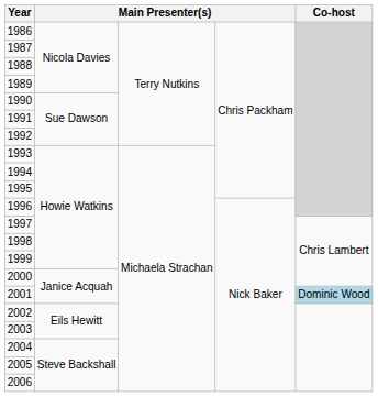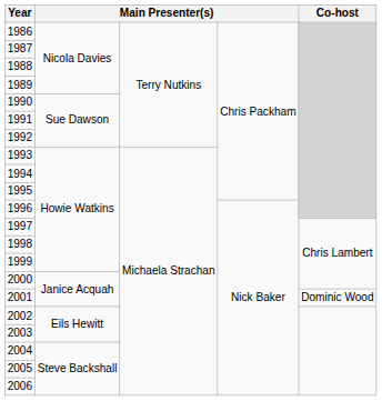2001 | Co-host: lightblue background -> no background
